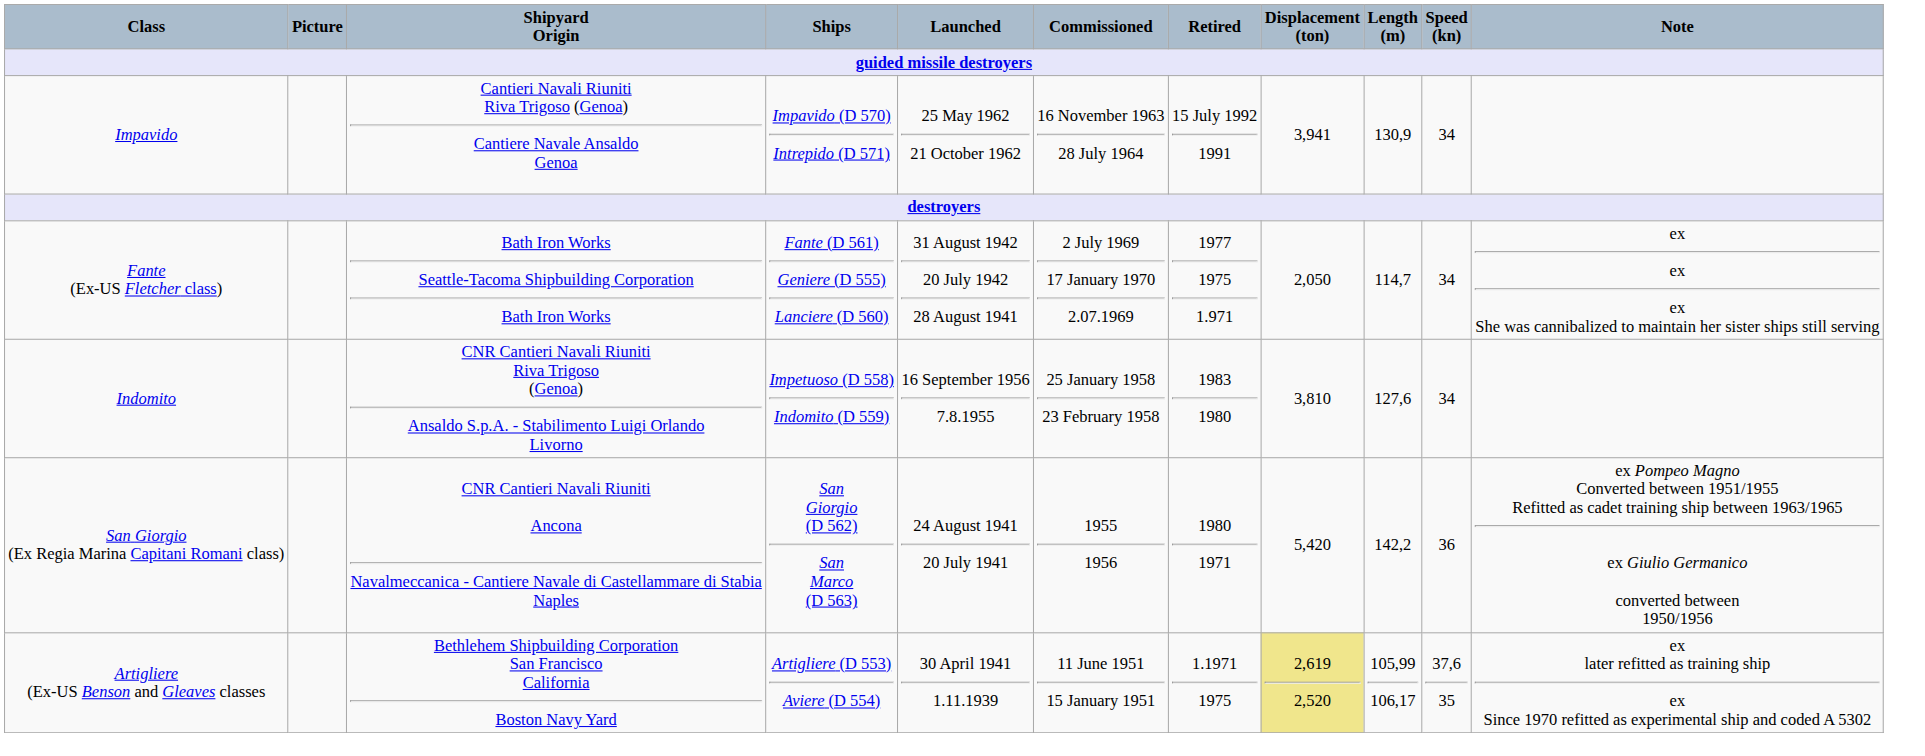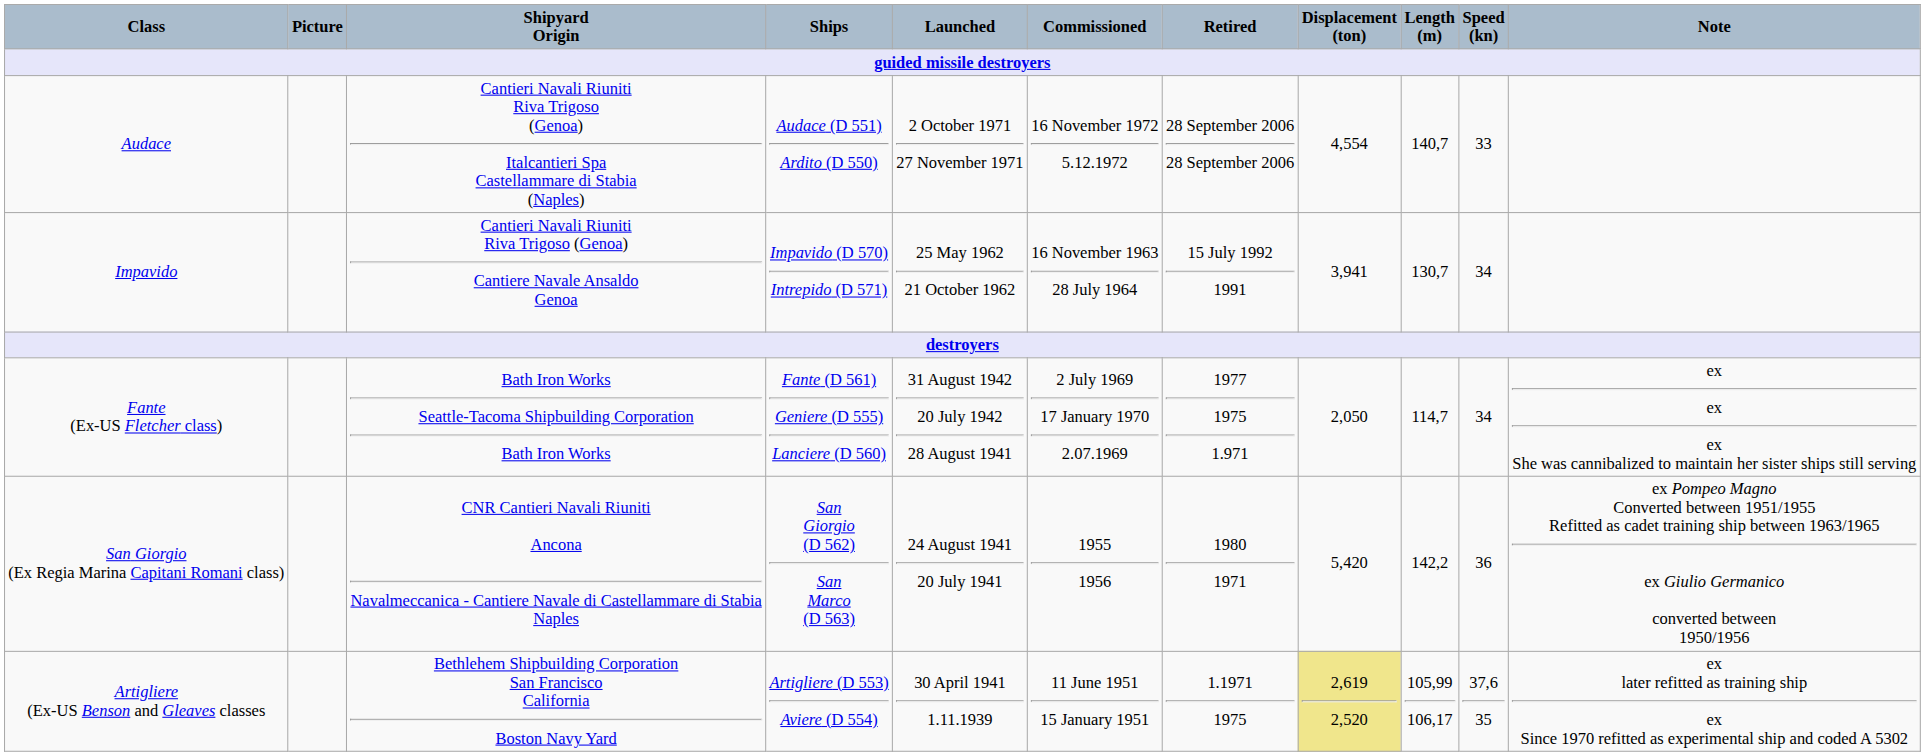+ row: Audace | Cantieri Navali Riuniti Riva Trigoso (Genoa) Italcantieri Spa Castellammare di Stabia (Naples) | Audace (D 551) Ardito (D 550) | 2 October 1971 27 November 1971 | 16 November 1972 5.12.1972 | 28 September 2006 28 September 2006 | 4,554 | 140,7 | 33
Impavido | Length (m): 130,9 -> 130,7
- row: Indomito | CNR Cantieri Navali Riuniti Riva Trigoso (Genoa) Ansaldo S.p.A. - Stabilimento Luigi Orlando Livorno | Impetuoso (D 558) Indomito (D 559) | 16 September 1956 7.8.1955 | 25 January 1958 23 February 1958 | 1983 1980 | 3,810 | 127,6 | 34
